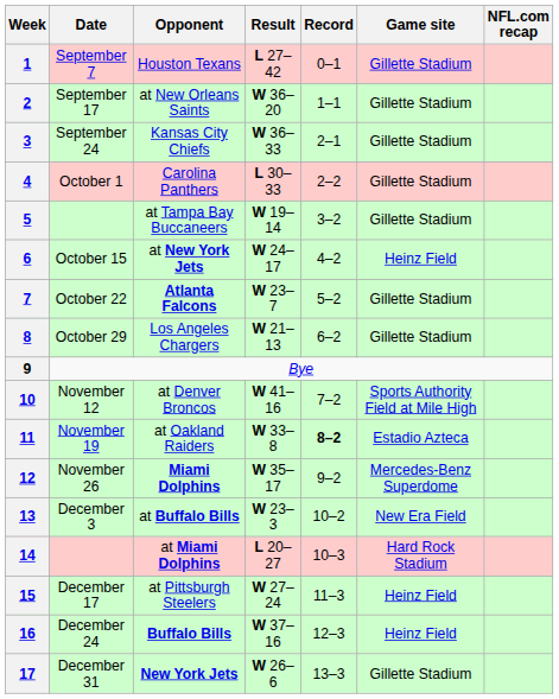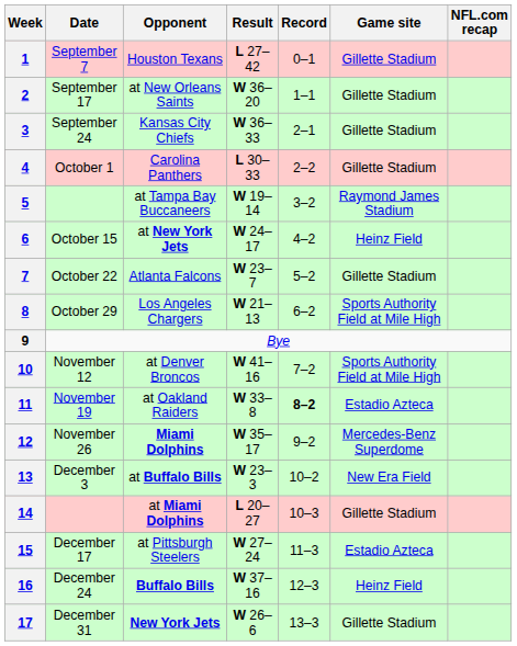5 | Game site: Gillette Stadium -> Raymond James Stadium
7 | Opponent: bold -> normal
8 | Game site: Gillette Stadium -> Sports Authority Field at Mile High
14 | Game site: Hard Rock Stadium -> Gillette Stadium
15 | Game site: Heinz Field -> Estadio Azteca
